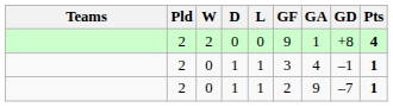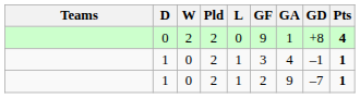columns swapped: Pld <-> D
